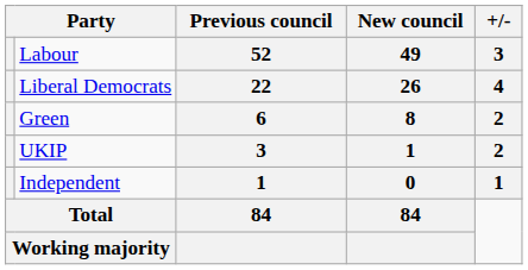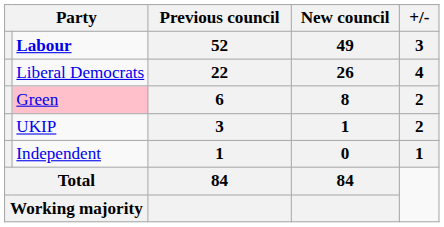Labour | column 2: normal -> bold
Green | column 2: no background -> pink background
